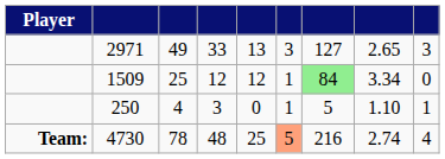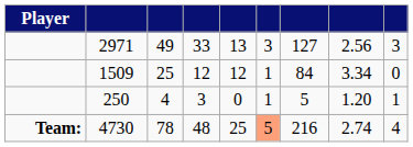2971 | column 8: 2.65 -> 2.56
1509 | column 7: lightgreen background -> no background
250 | column 8: 1.10 -> 1.20
